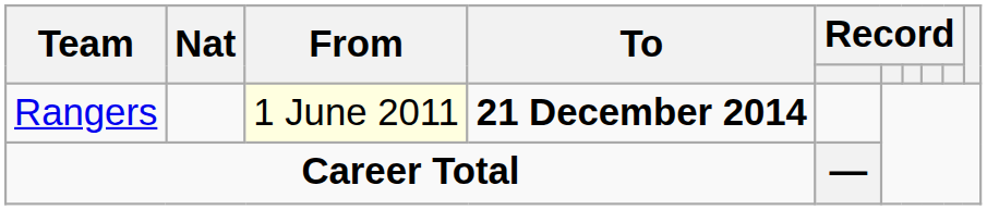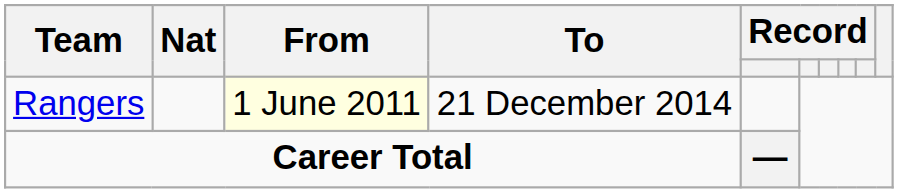Rangers | To: bold -> normal
